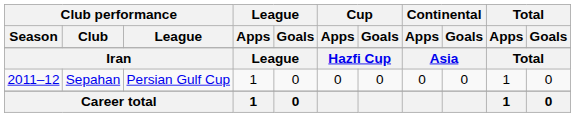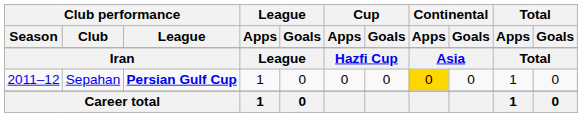Sepahan | Club performance / League: normal -> bold
Sepahan | Continental / Apps: no background -> gold background
